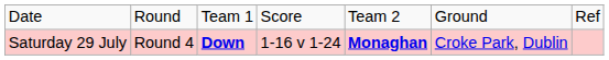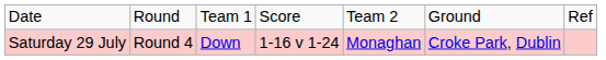Saturday 29 July | column 3: bold -> normal
Saturday 29 July | column 5: bold -> normal
